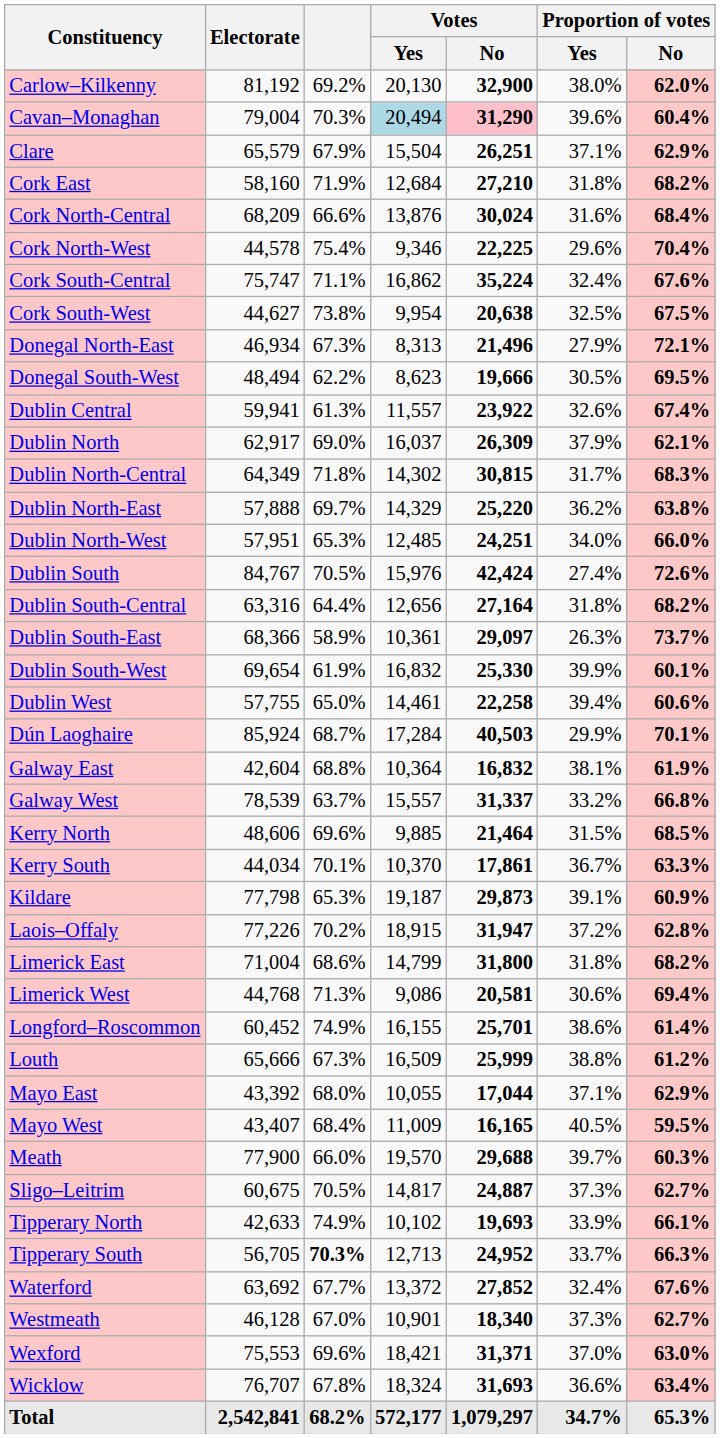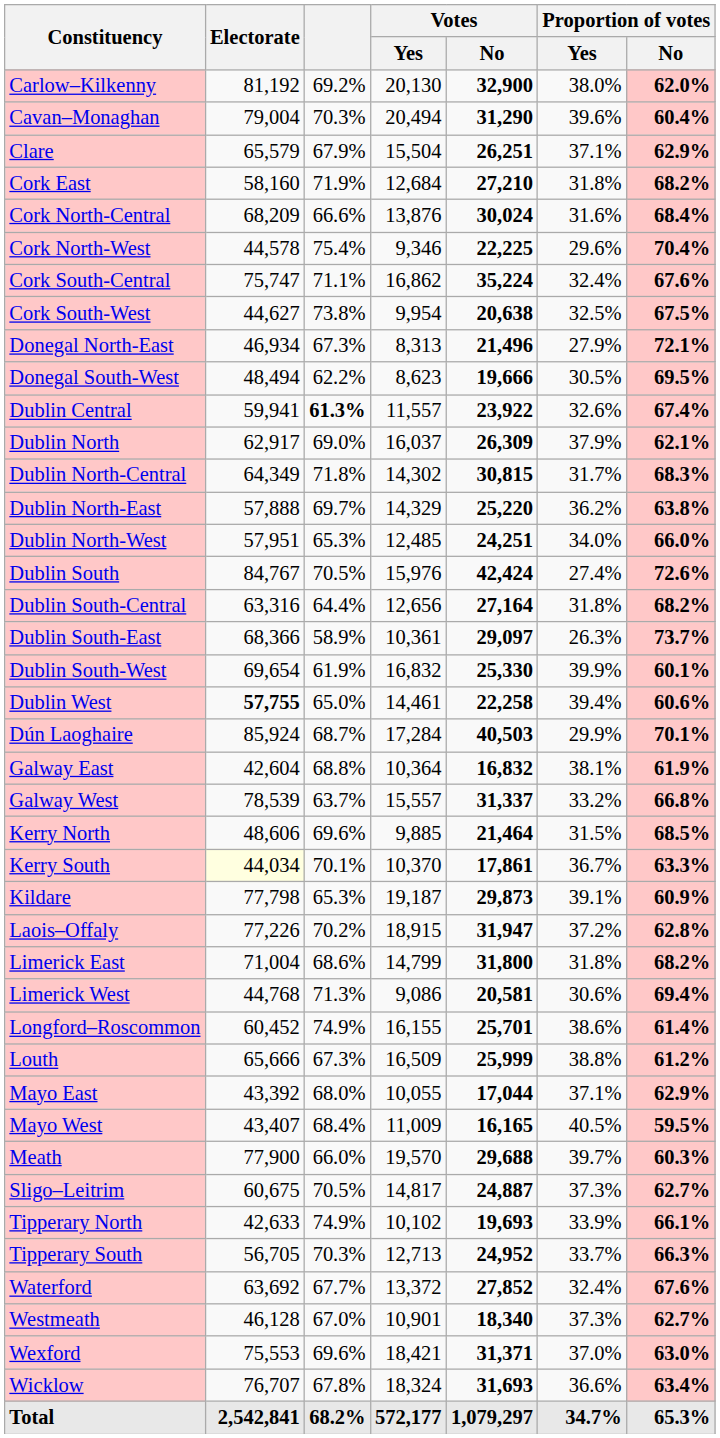Cavan–Monaghan | Votes / Yes: lightblue background -> no background
Cavan–Monaghan | Votes / No: pink background -> no background
Dublin Central | column 3: normal -> bold
Dublin West | Electorate: normal -> bold
Kerry South | Electorate: no background -> lightyellow background
Tipperary South | column 3: bold -> normal
